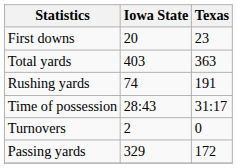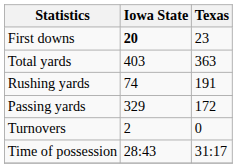First downs | Iowa State: normal -> bold
rows swapped: Passing yards <-> Time of possession
